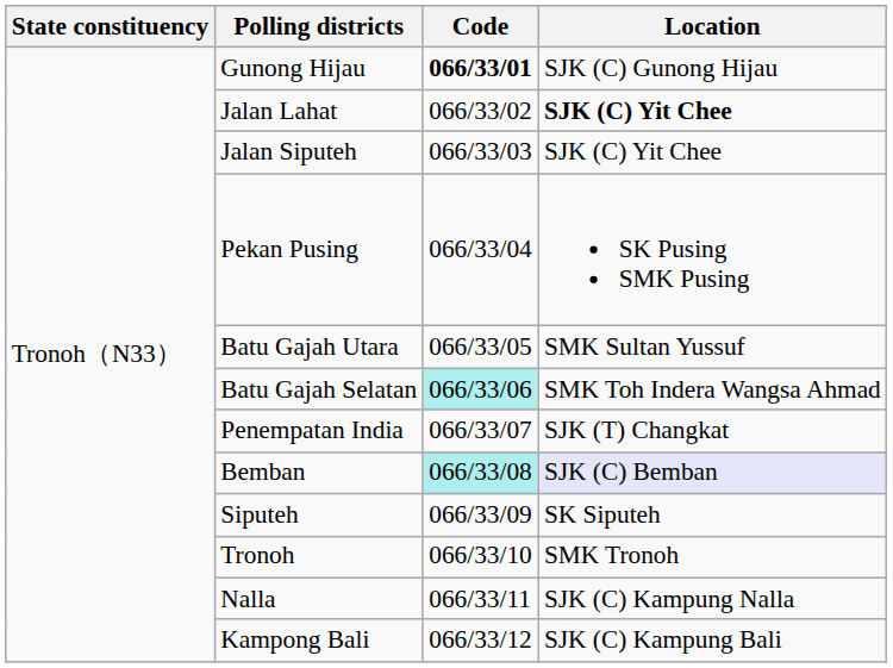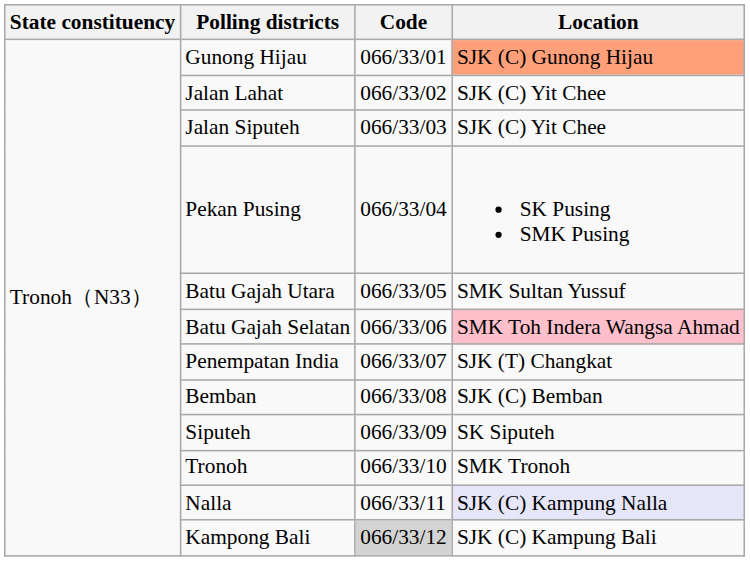Gunong Hijau | Code: bold -> normal
Gunong Hijau | Location: no background -> lightsalmon background
Jalan Lahat | Location: bold -> normal
Batu Gajah Selatan | Code: paleturquoise background -> no background
Batu Gajah Selatan | Location: no background -> pink background
Bemban | Code: paleturquoise background -> no background
Bemban | Location: lavender background -> no background
Nalla | Location: no background -> lavender background
Kampong Bali | Code: no background -> lightgrey background
